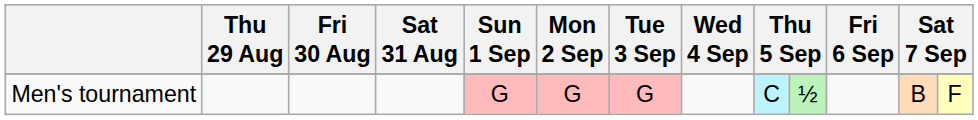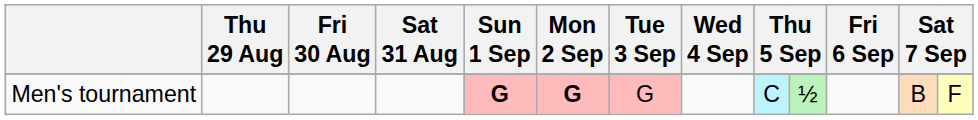Men's tournament | Sun 1 Sep: normal -> bold
Men's tournament | Mon 2 Sep: normal -> bold
